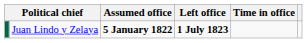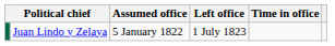Juan Lindo y Zelaya | Assumed office: bold -> normal
Juan Lindo y Zelaya | Left office: bold -> normal
